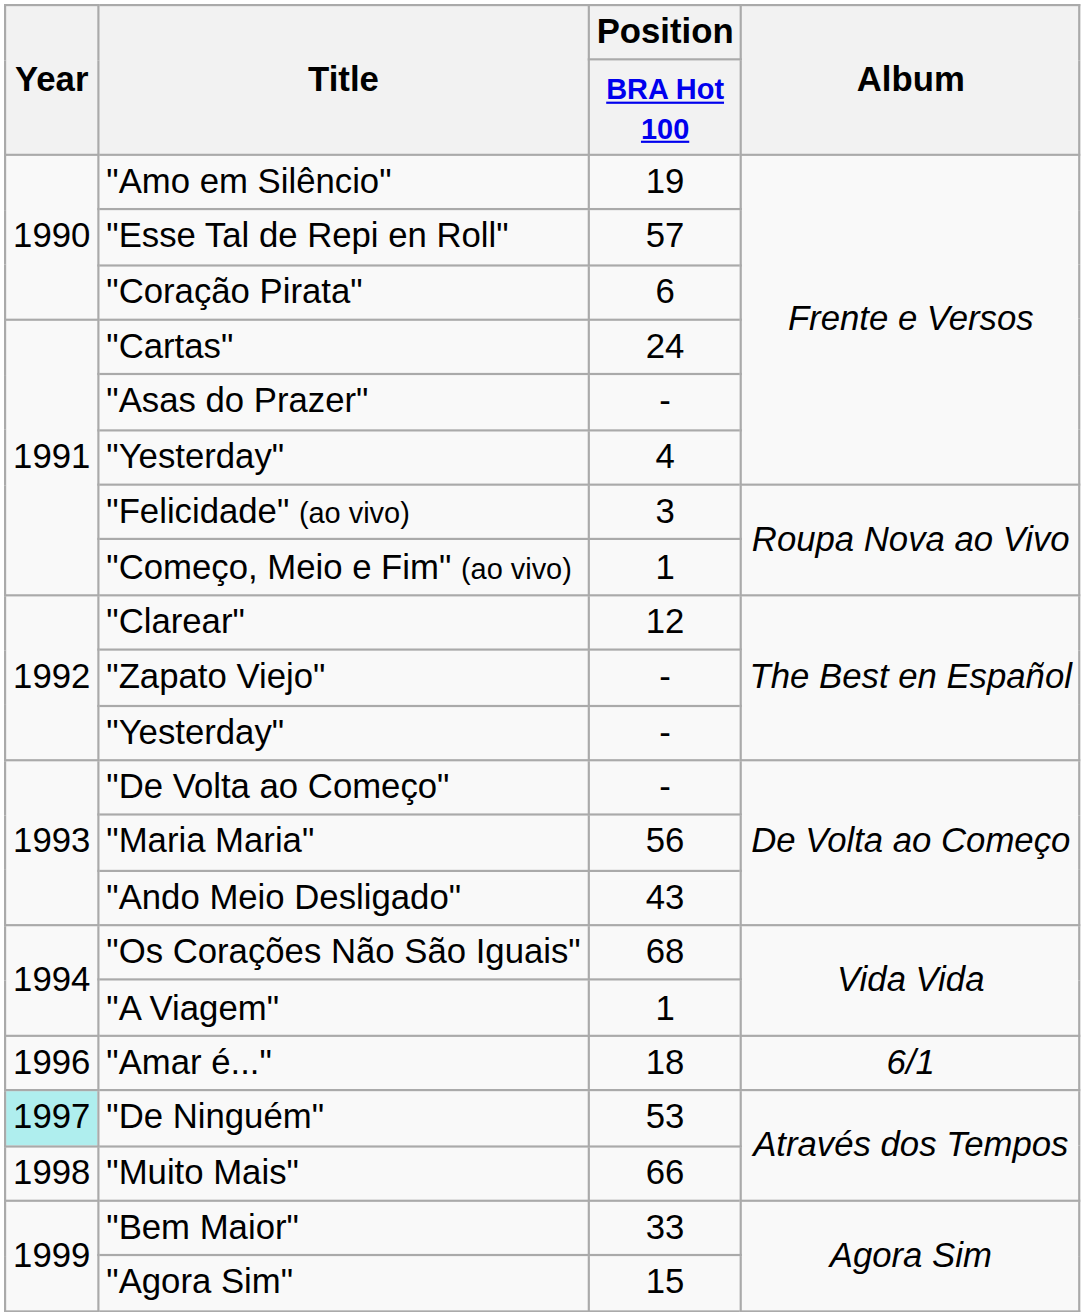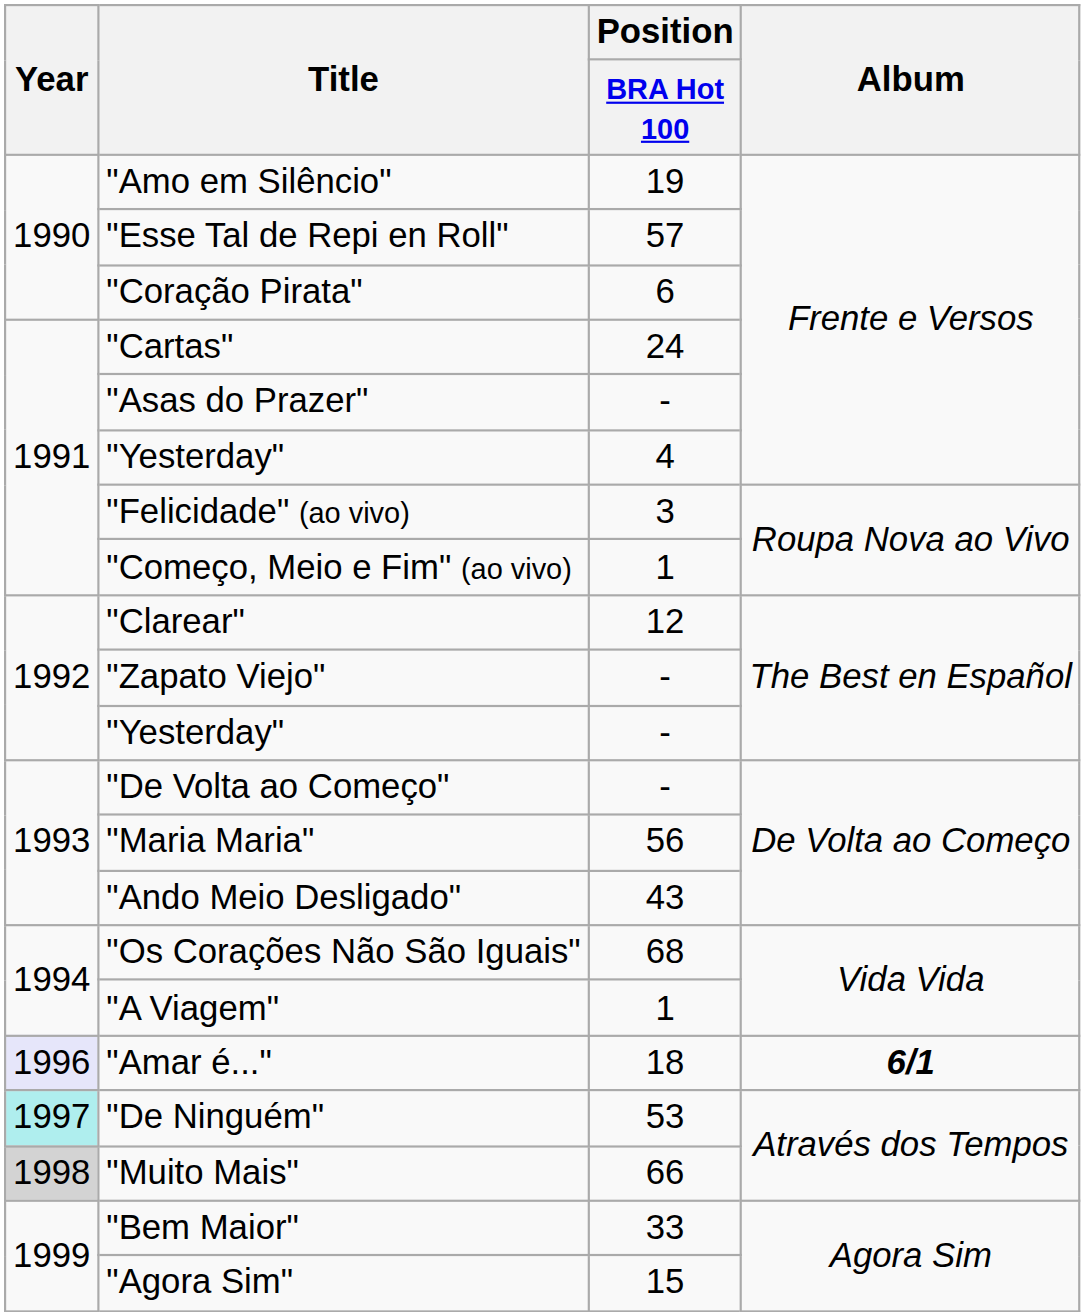"Amar é..." | Year: no background -> lavender background
"Amar é..." | Album: normal -> bold
"Muito Mais" | Year: no background -> lightgrey background
